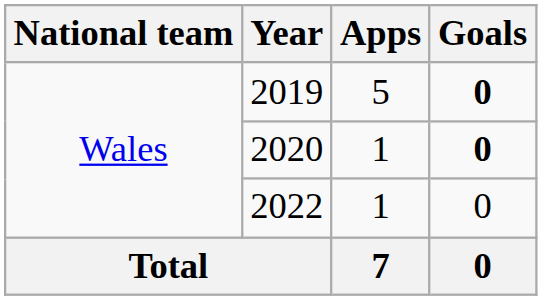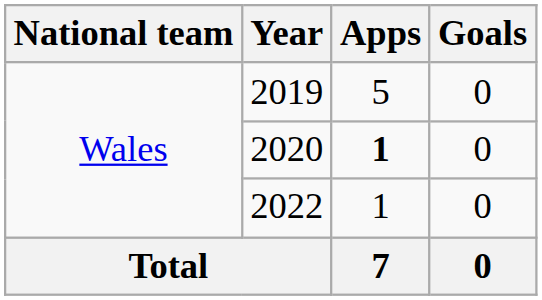2019 | Goals: bold -> normal
2020 | Apps: normal -> bold
2020 | Goals: bold -> normal
